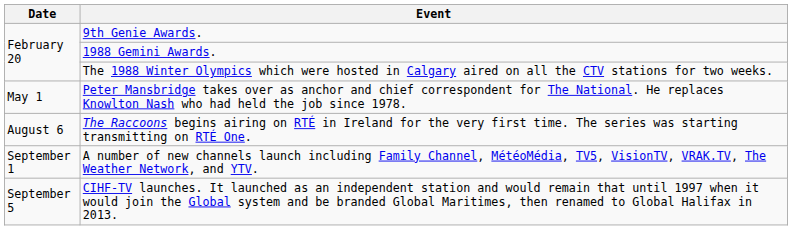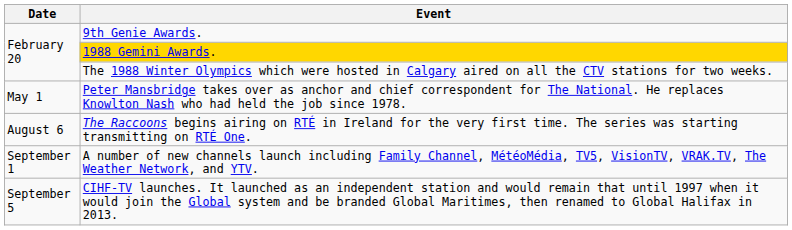1988 Gemini Awards. | Event: no background -> gold background
